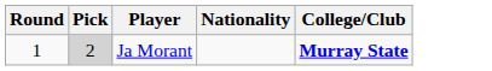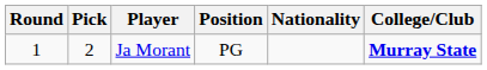+ column: Position | PG
Ja Morant | Pick: lightgrey background -> no background
